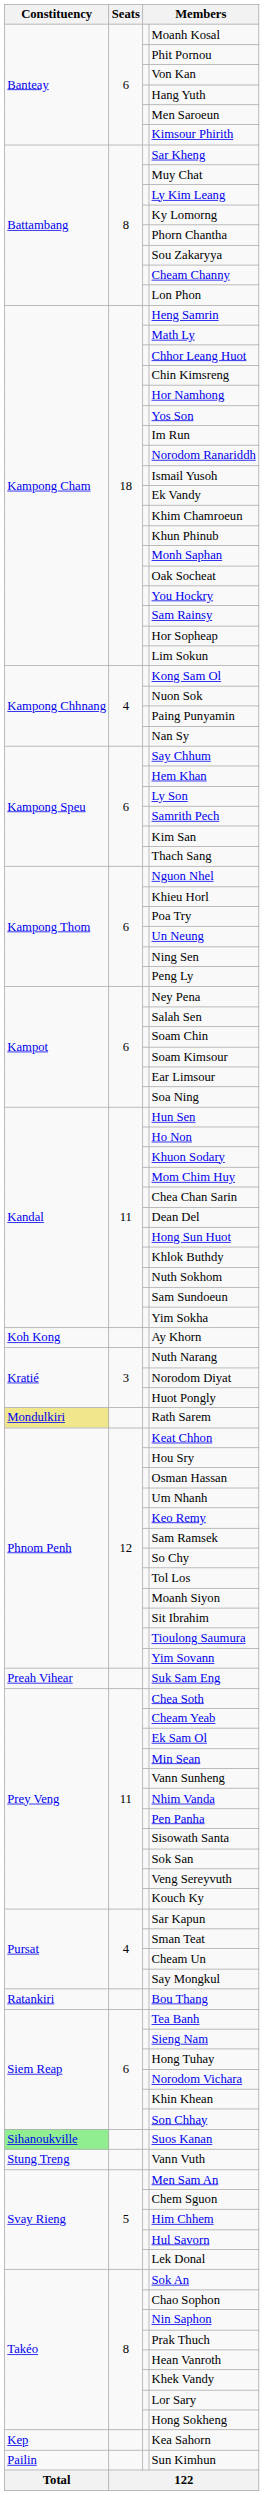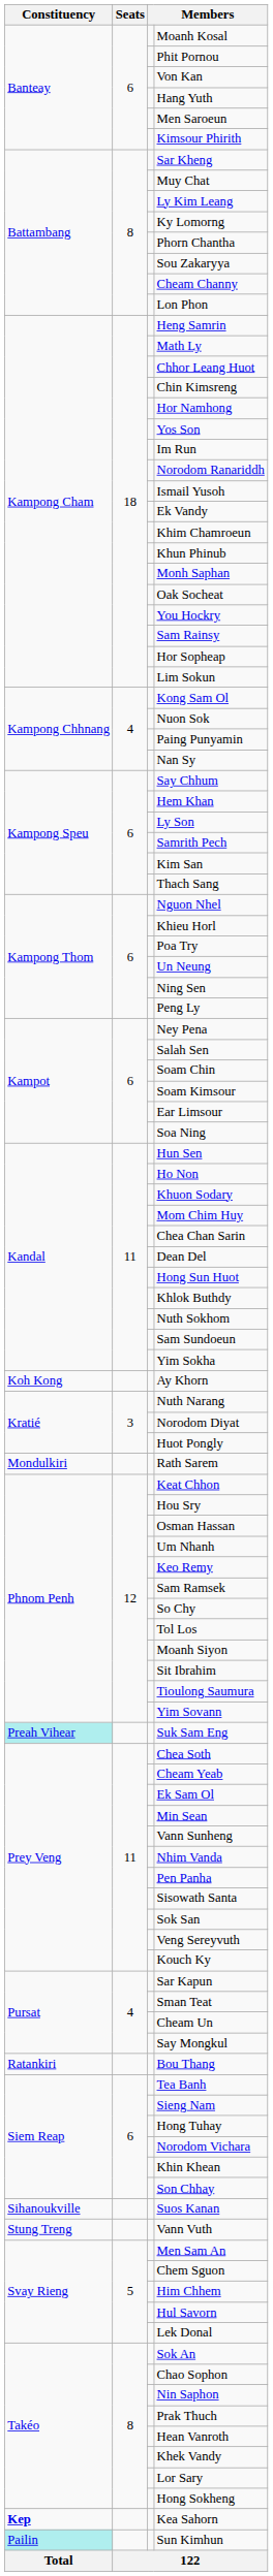Rath Sarem | Constituency: khaki background -> no background
Suk Sam Eng | Constituency: no background -> paleturquoise background
Suos Kanan | Constituency: lightgreen background -> no background
Kea Sahorn | Constituency: normal -> bold
Sun Kimhun | Constituency: no background -> paleturquoise background
